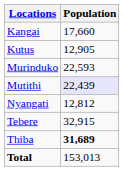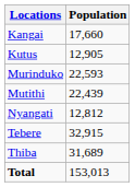Mutithi | Population: lavender background -> no background
Thiba | Population: bold -> normal
